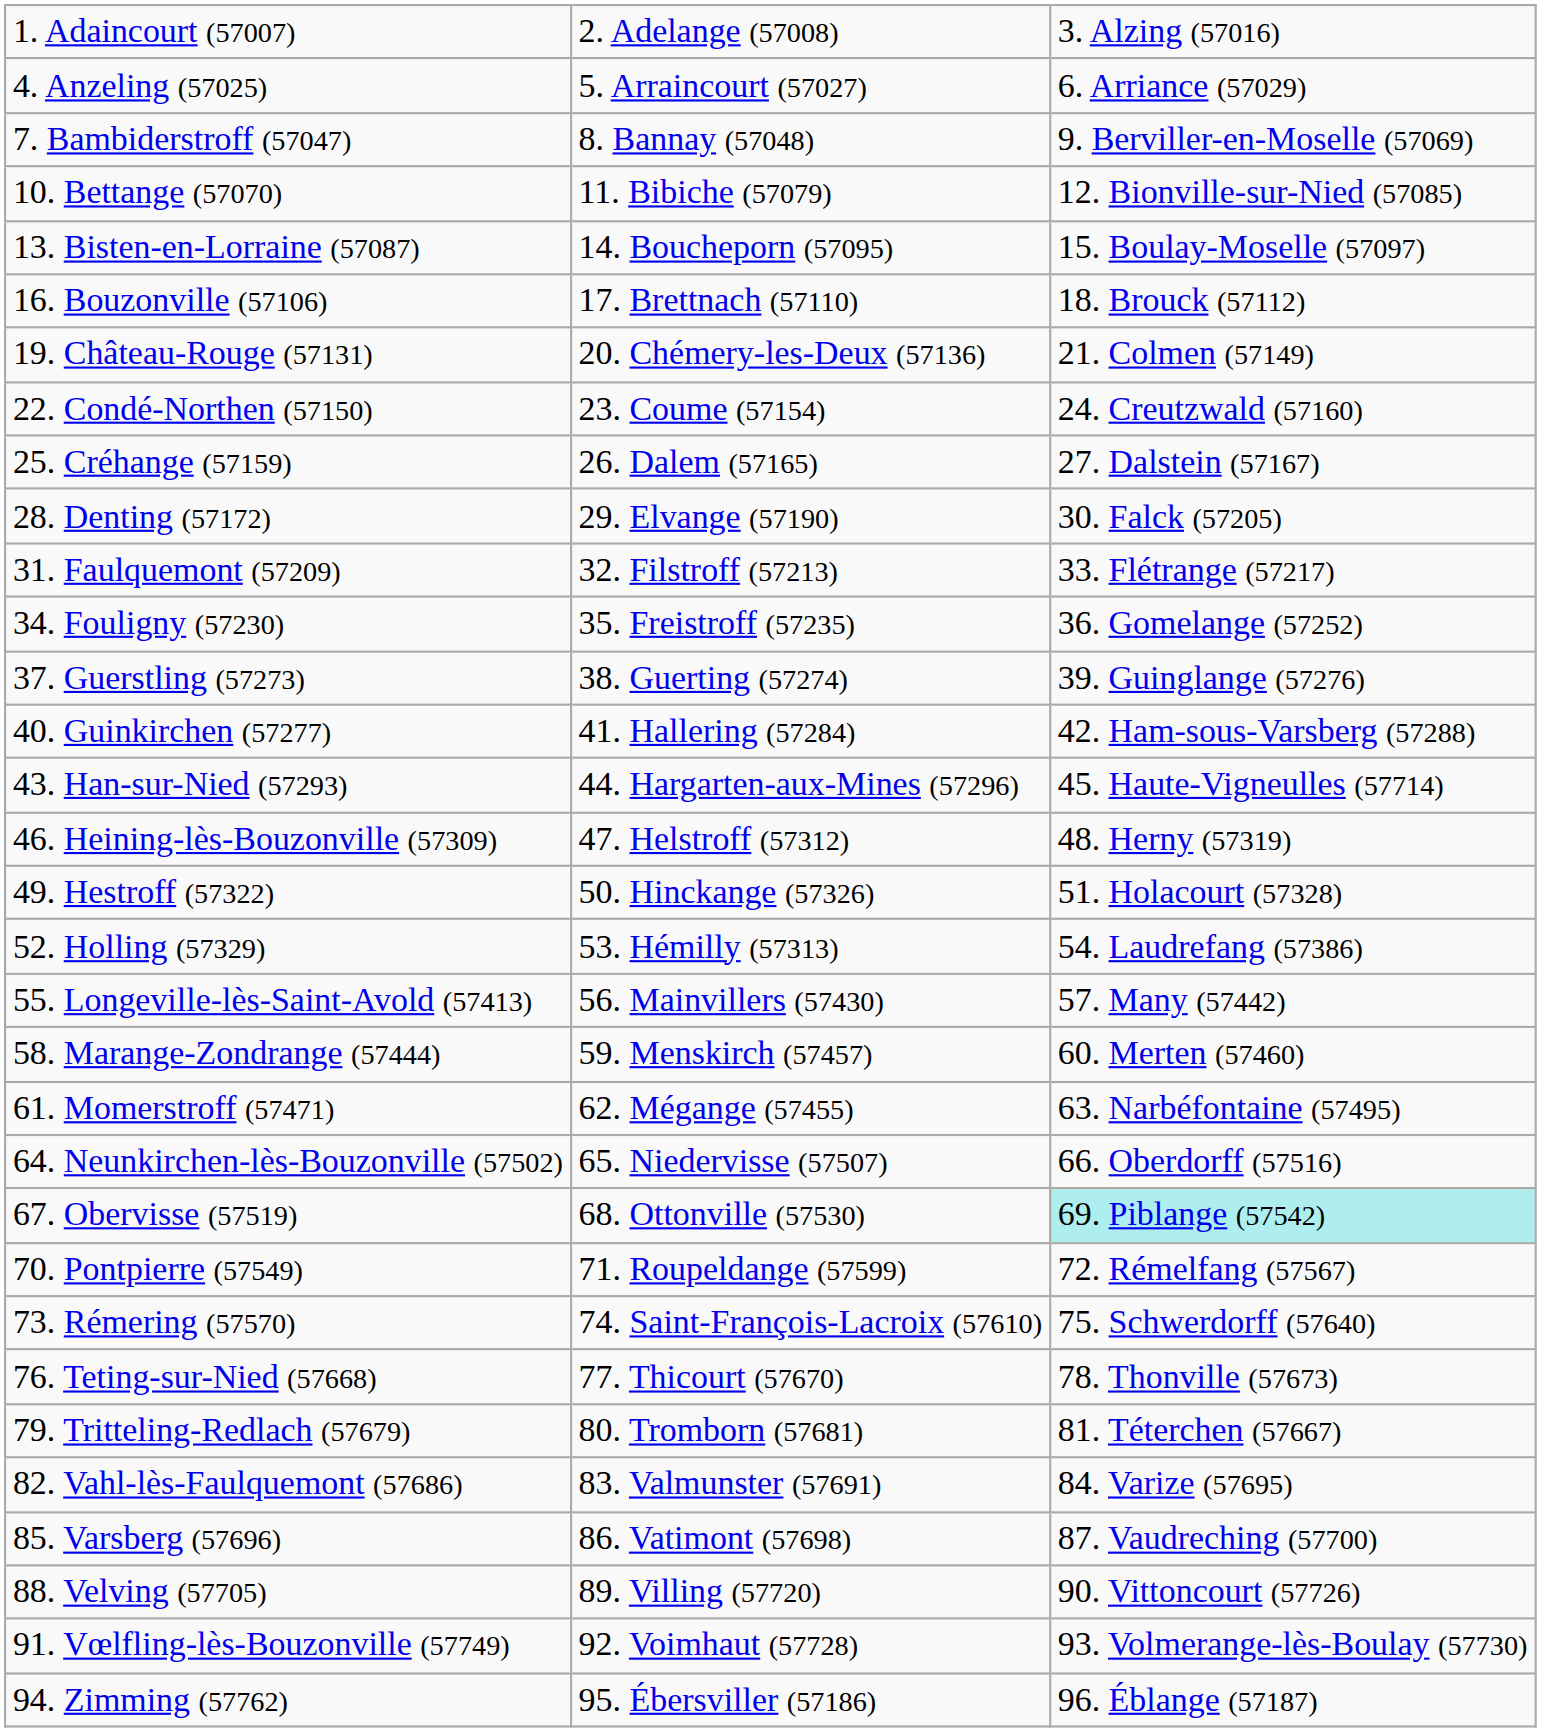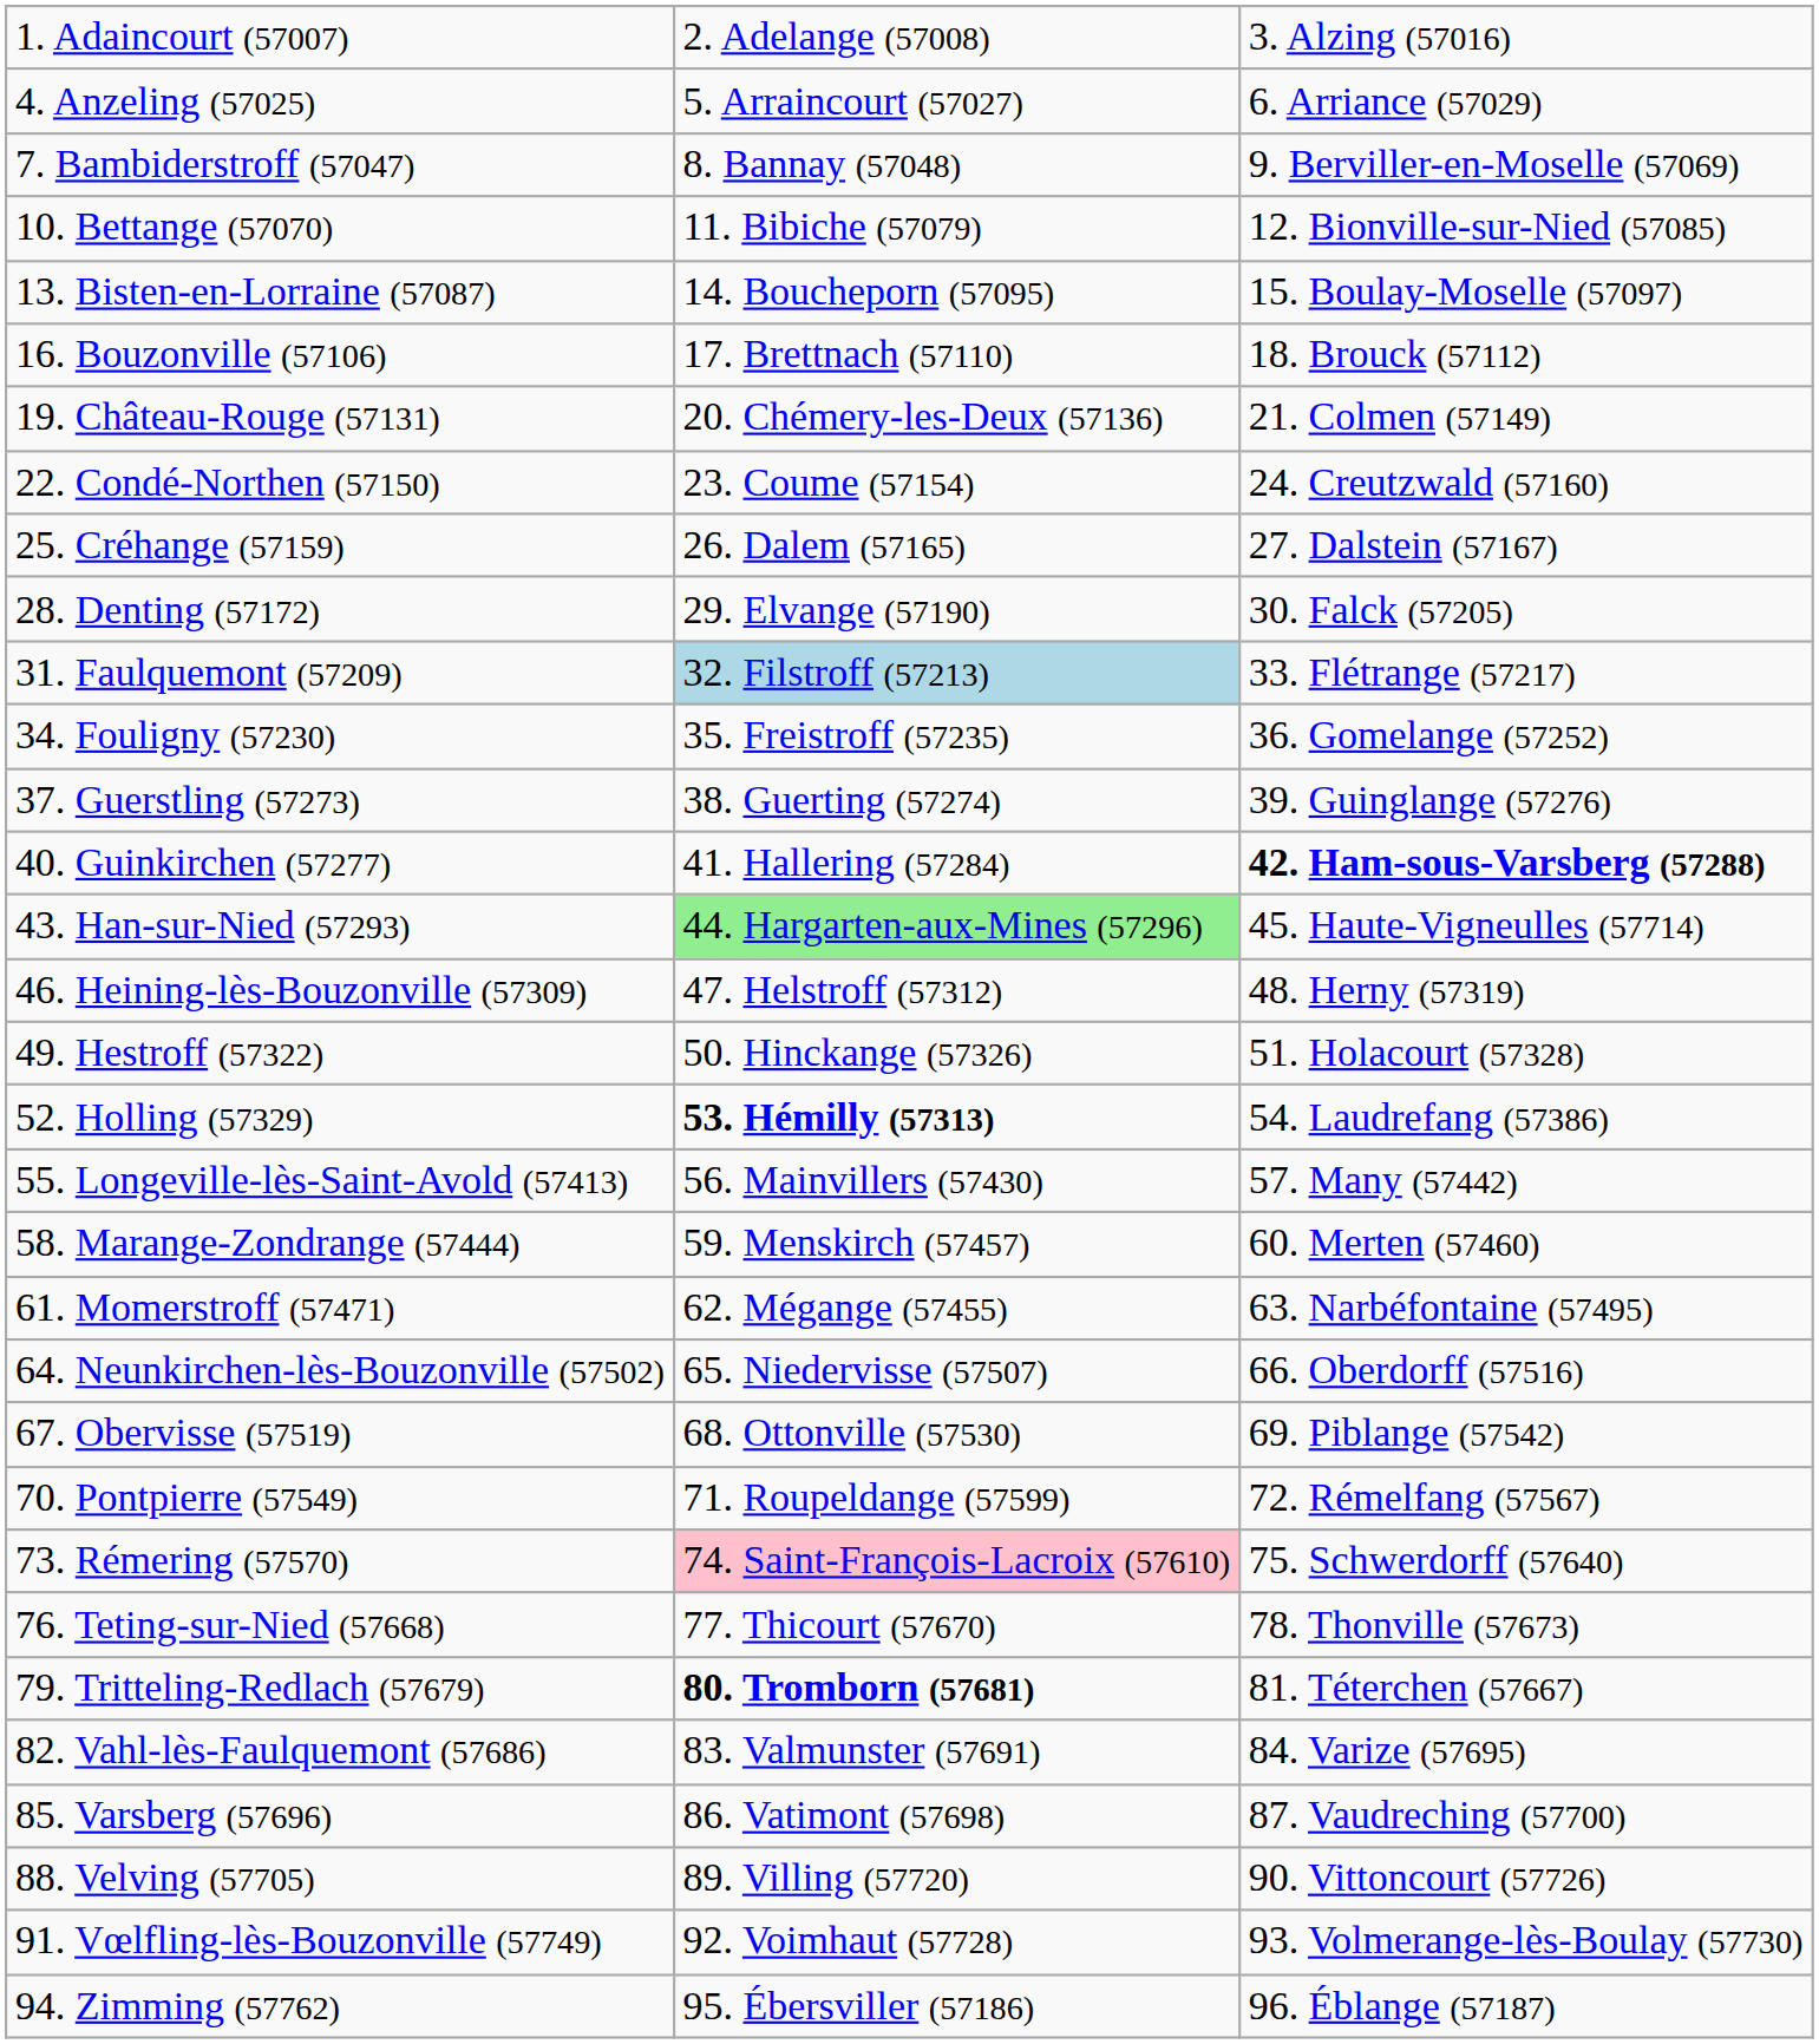31. Faulquemont (57209) | column 2: no background -> lightblue background
40. Guinkirchen (57277) | column 3: normal -> bold
43. Han-sur-Nied (57293) | column 2: no background -> lightgreen background
52. Holling (57329) | column 2: normal -> bold
67. Obervisse (57519) | column 3: paleturquoise background -> no background
73. Rémering (57570) | column 2: no background -> pink background
79. Tritteling-Redlach (57679) | column 2: normal -> bold
